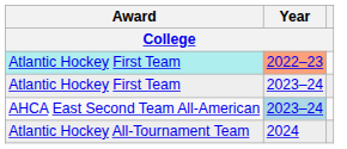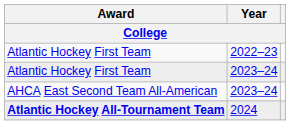Atlantic Hockey First Team / 2022–23 | Award: paleturquoise background -> no background
Atlantic Hockey First Team / 2022–23 | Year: lightsalmon background -> no background
AHCA East Second Team All-American | Year: lightblue background -> no background
Atlantic Hockey All-Tournament Team | Award: normal -> bold
